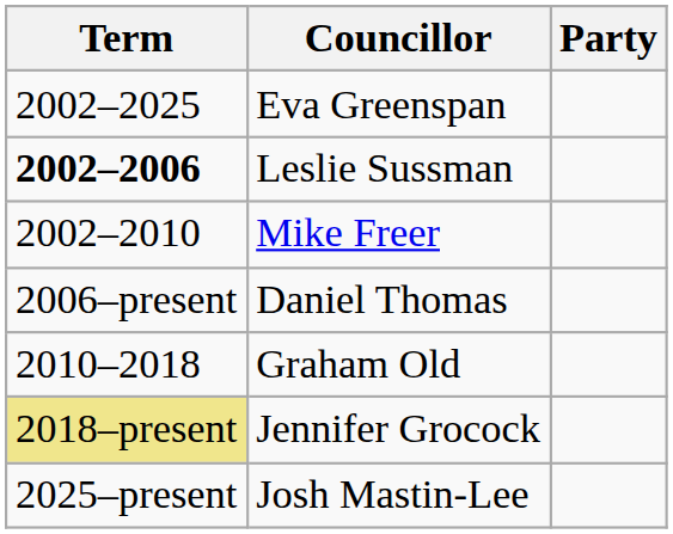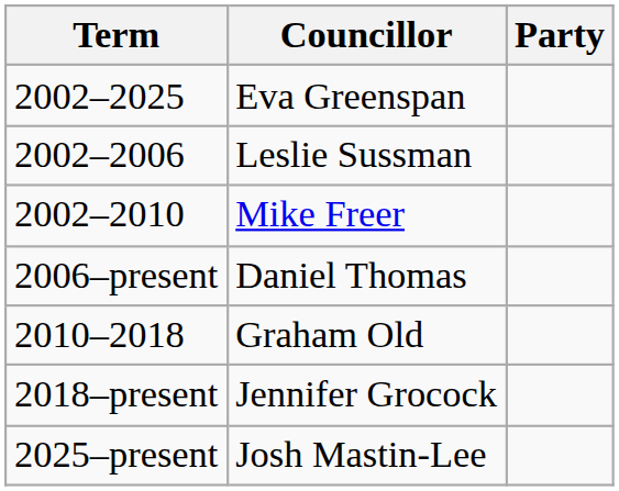Leslie Sussman | Term: bold -> normal
Jennifer Grocock | Term: khaki background -> no background
